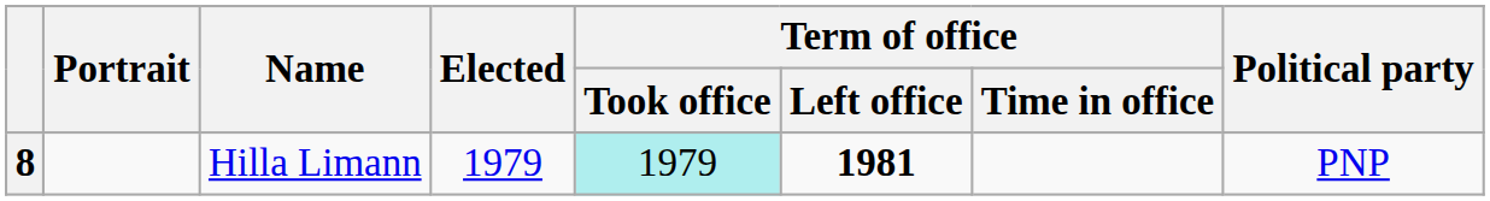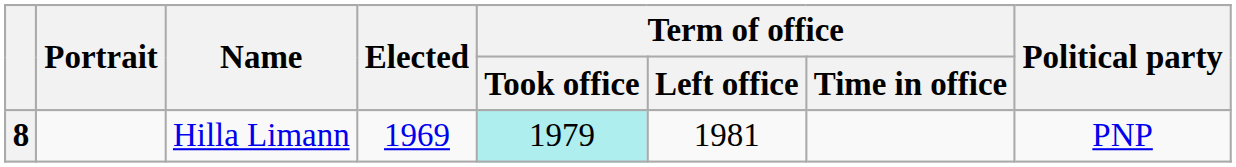8 | Elected: 1979 -> 1969
8 | Term of office / Left office: bold -> normal
